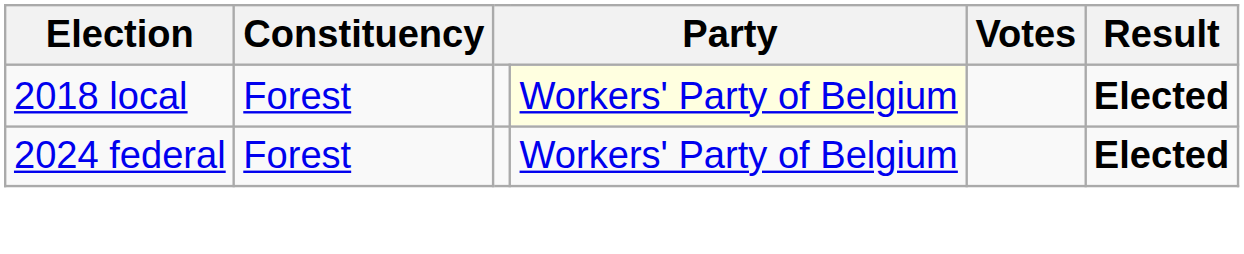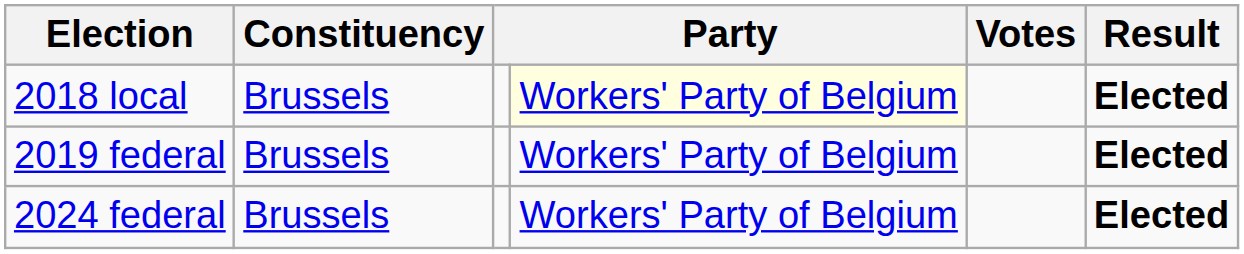2018 local | Constituency: Forest -> Brussels
+ row: 2019 federal | Brussels | Workers' Party of Belgium | Elected
2024 federal | Constituency: Forest -> Brussels
